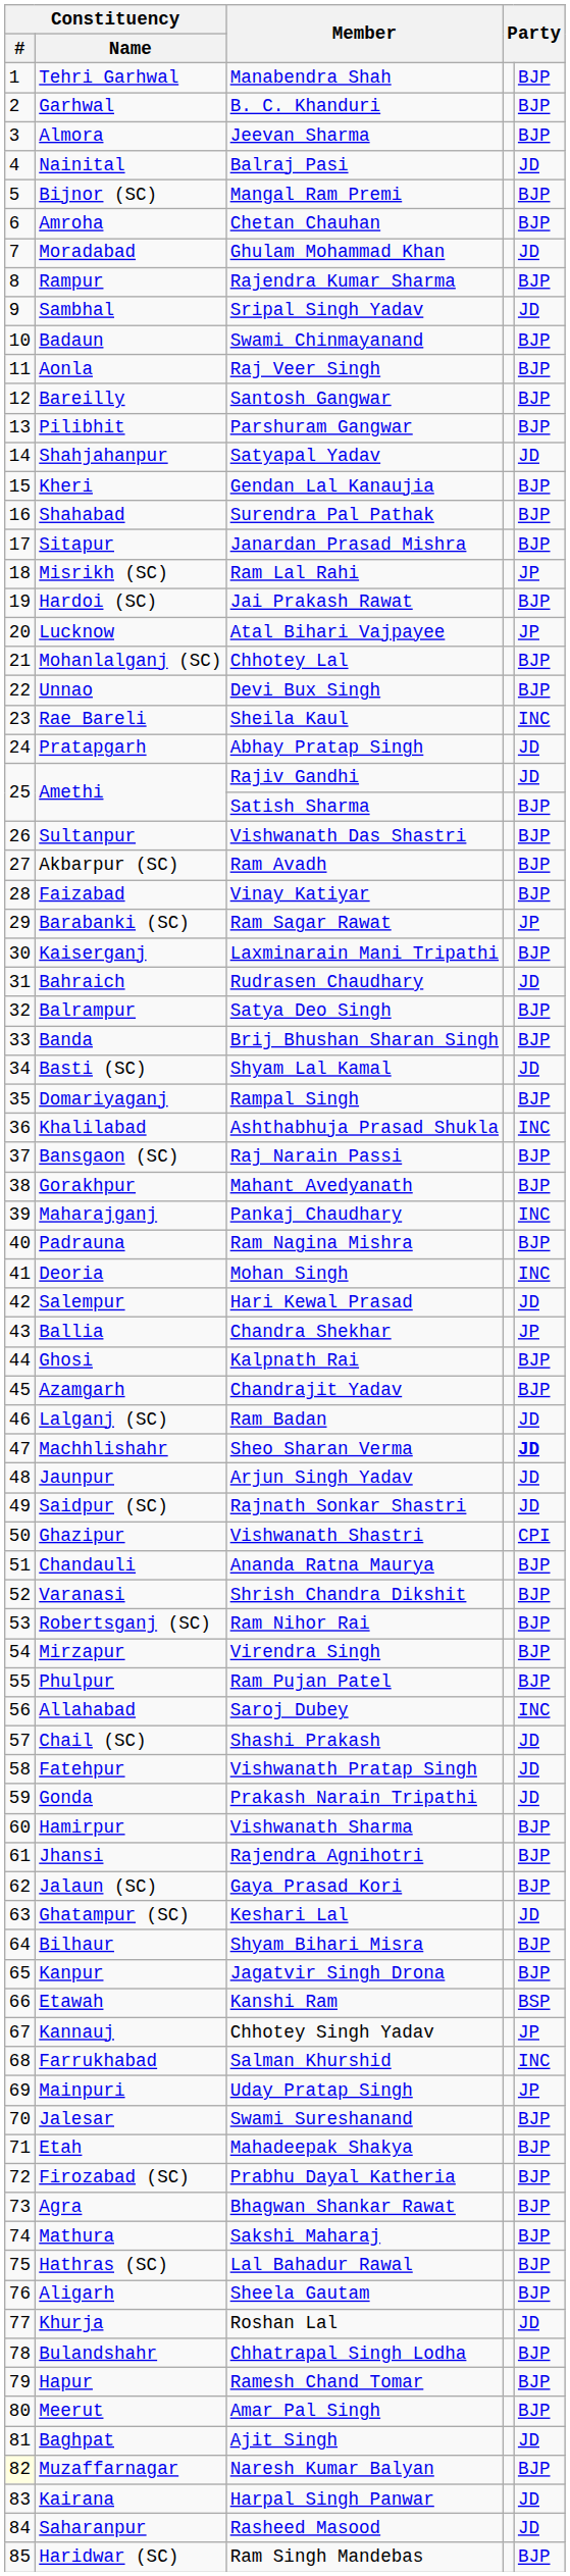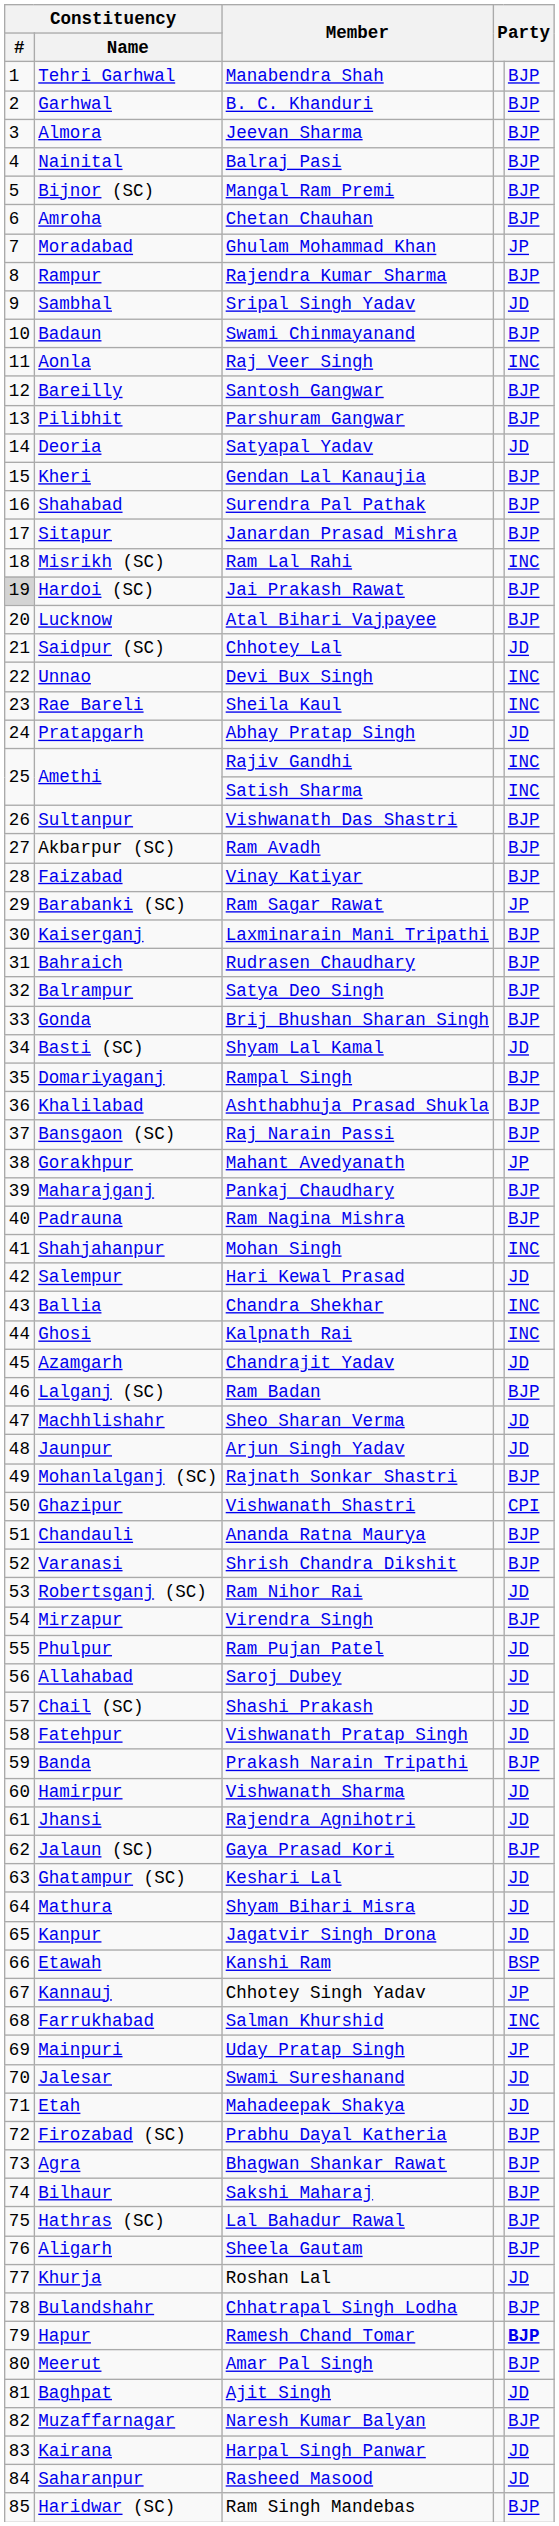Balraj Pasi | column 5: JD -> BJP
Ghulam Mohammad Khan | column 5: JD -> JP
Raj Veer Singh | column 5: BJP -> INC
Satyapal Yadav | Constituency / Name: Shahjahanpur -> Deoria
Ram Lal Rahi | column 5: JP -> INC
Jai Prakash Rawat | Constituency / #: no background -> lightgrey background
Atal Bihari Vajpayee | column 5: JP -> BJP
Chhotey Lal | Constituency / Name: Mohanlalganj (SC) -> Saidpur (SC)
Chhotey Lal | column 5: BJP -> JD
Devi Bux Singh | column 5: BJP -> INC
Rajiv Gandhi | column 5: JD -> INC
Satish Sharma | column 5: BJP -> INC
Rudrasen Chaudhary | column 5: JD -> BJP
Brij Bhushan Sharan Singh | Constituency / Name: Banda -> Gonda
Ashthabhuja Prasad Shukla | column 5: INC -> BJP
Mahant Avedyanath | column 5: BJP -> JP
Pankaj Chaudhary | column 5: INC -> BJP
Mohan Singh | Constituency / Name: Deoria -> Shahjahanpur
Chandra Shekhar | column 5: JP -> INC
Kalpnath Rai | column 5: BJP -> INC
Chandrajit Yadav | column 5: BJP -> JD
Ram Badan | column 5: JD -> BJP
Sheo Sharan Verma | column 5: bold -> normal
Rajnath Sonkar Shastri | Constituency / Name: Saidpur (SC) -> Mohanlalganj (SC)
Rajnath Sonkar Shastri | column 5: JD -> BJP
Ram Nihor Rai | column 5: BJP -> JD
Ram Pujan Patel | column 5: BJP -> JD
Saroj Dubey | column 5: INC -> JD
Prakash Narain Tripathi | Constituency / Name: Gonda -> Banda
Prakash Narain Tripathi | column 5: JD -> BJP
Vishwanath Sharma | column 5: BJP -> JD
Rajendra Agnihotri | column 5: BJP -> JD
Shyam Bihari Misra | Constituency / Name: Bilhaur -> Mathura
Shyam Bihari Misra | column 5: BJP -> JD
Jagatvir Singh Drona | column 5: BJP -> JD
Swami Sureshanand | column 5: BJP -> JD
Mahadeepak Shakya | column 5: BJP -> JD
Sakshi Maharaj | Constituency / Name: Mathura -> Bilhaur
Ramesh Chand Tomar | column 5: normal -> bold
Naresh Kumar Balyan | Constituency / #: lightyellow background -> no background
